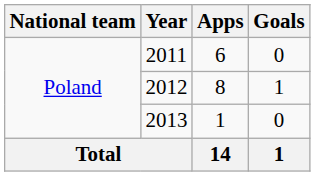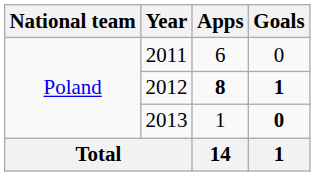2012 | Apps: normal -> bold
2012 | Goals: normal -> bold
2013 | Goals: normal -> bold
